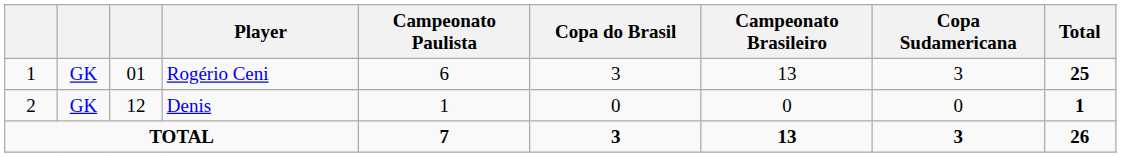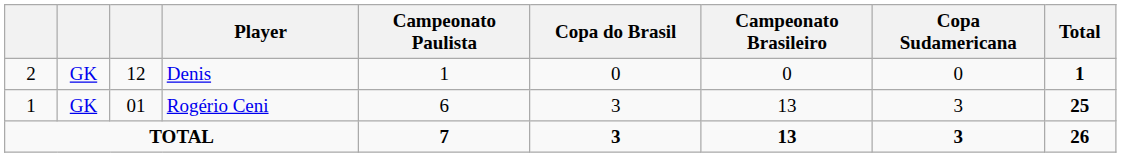rows swapped: Rogério Ceni <-> Denis
